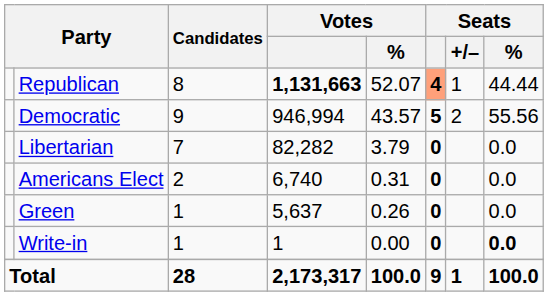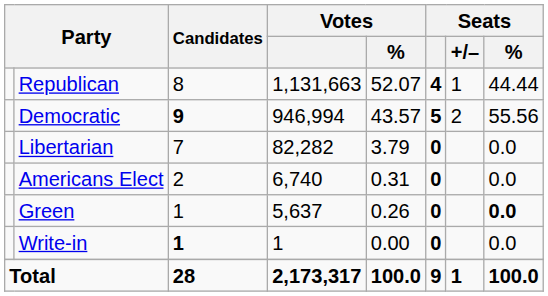Republican | Votes: bold -> normal
Republican | Seats: lightsalmon background -> no background
Democratic | Candidates: normal -> bold
Green | Seats / %: normal -> bold
Write-in | Candidates: normal -> bold
Write-in | Seats / %: bold -> normal
